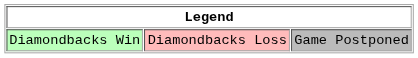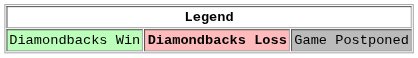Diamondbacks Win | column 2: normal -> bold
